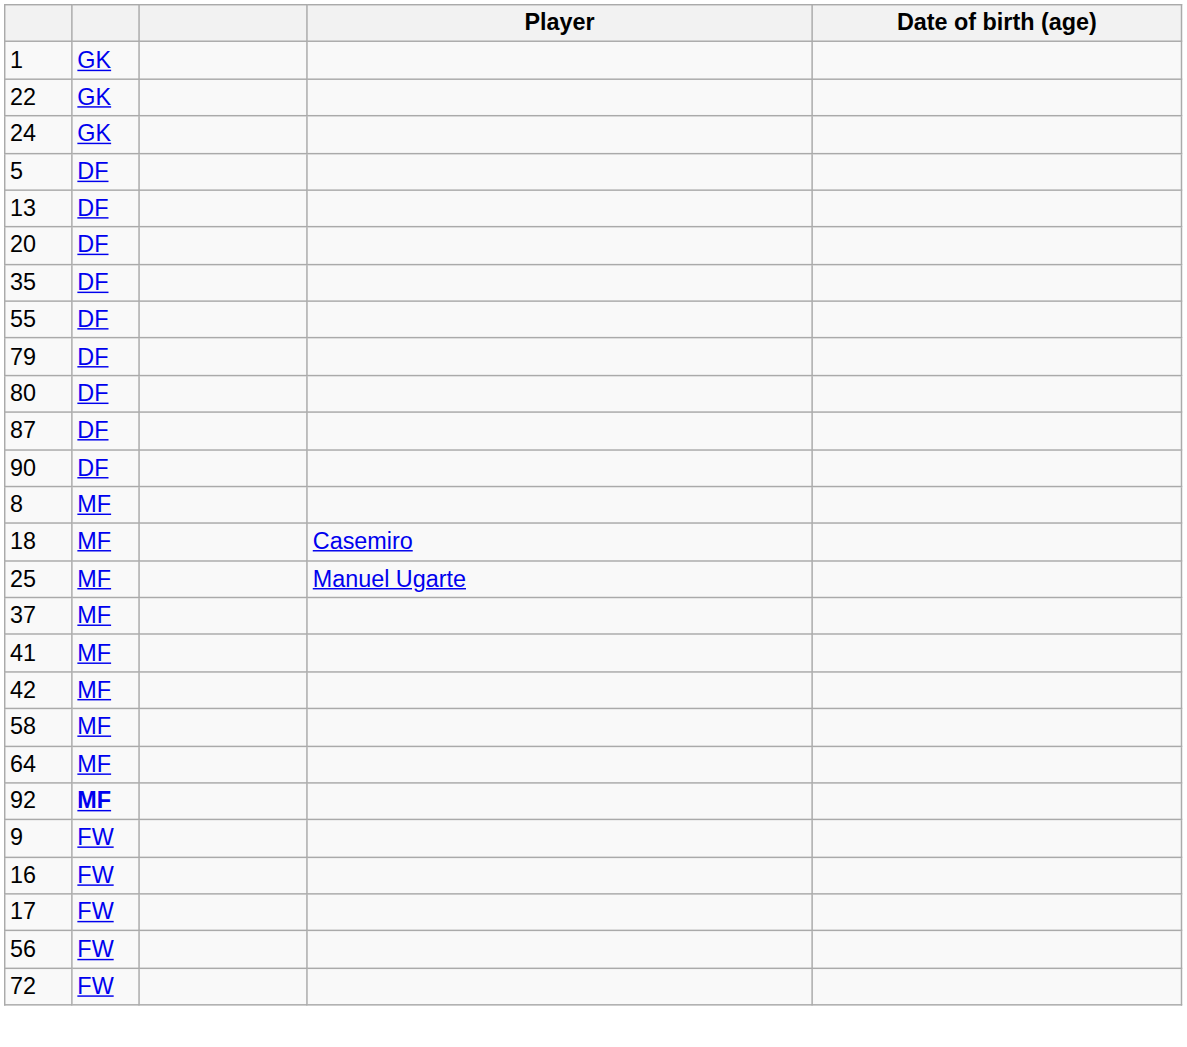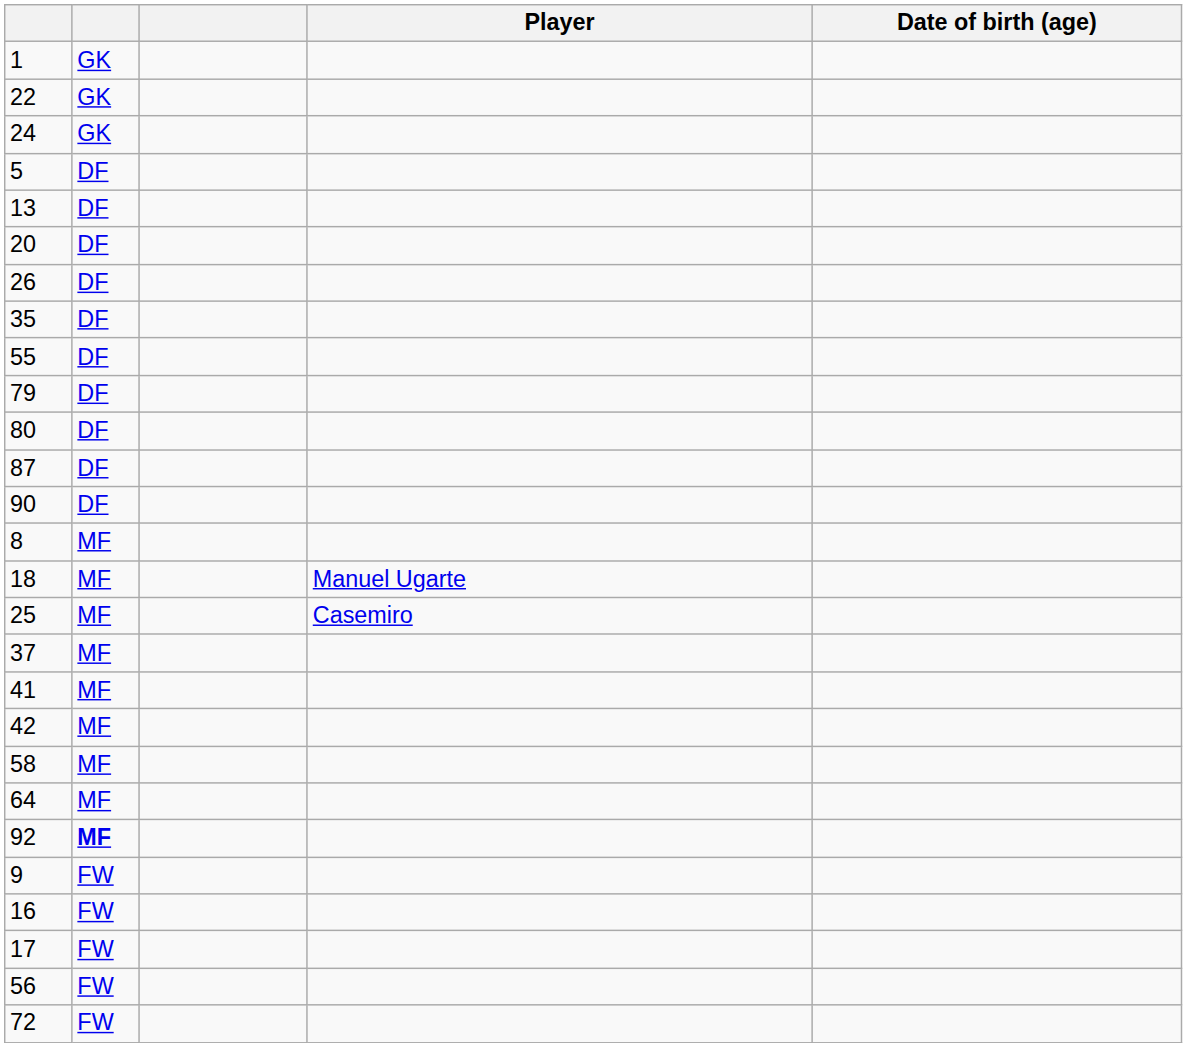+ row: 26 | DF
18 | Player: Casemiro -> Manuel Ugarte
25 | Player: Manuel Ugarte -> Casemiro
